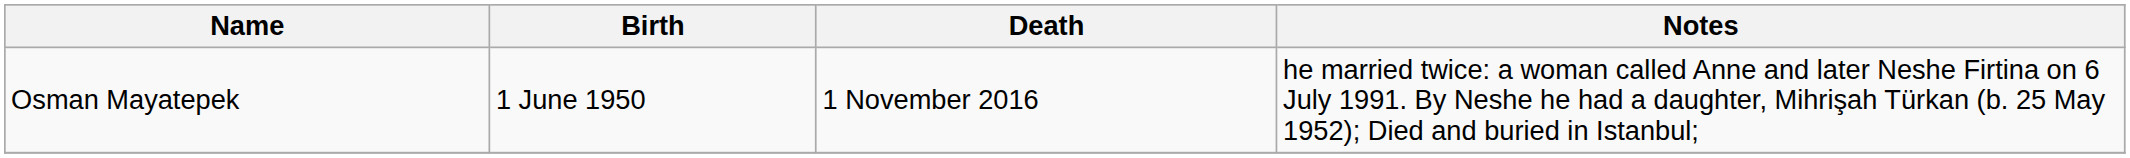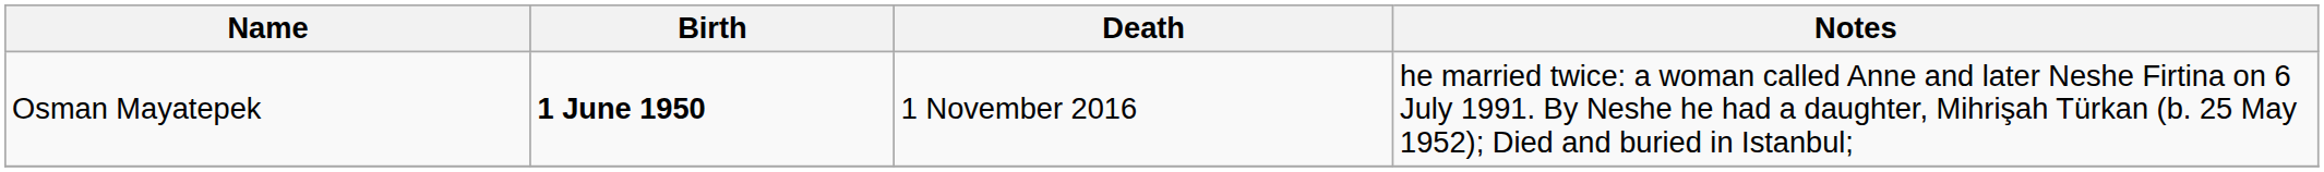Osman Mayatepek | Birth: normal -> bold
